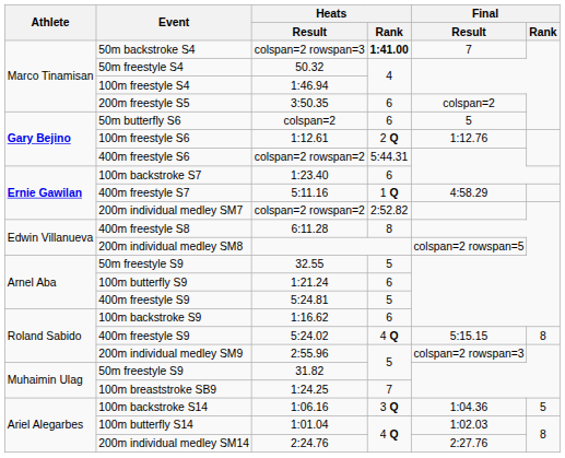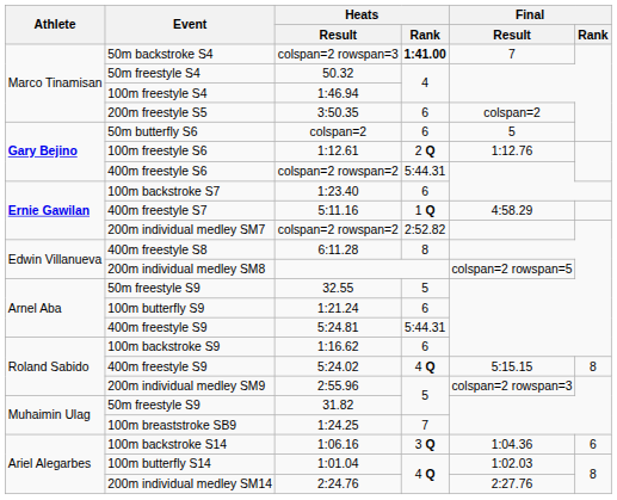400m freestyle S9 / 5:24.81 | Heats / Rank: 5 -> 5:44.31
100m backstroke S14 | Final / Rank: 5 -> 6
